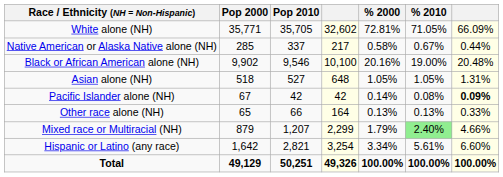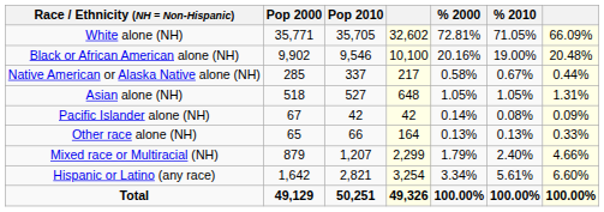rows swapped: Black or African American alone (NH) <-> Native American or Alaska Native alone (NH)
Pacific Islander alone (NH) | column 7: bold -> normal
Mixed race or Multiracial (NH) | % 2010: lightgreen background -> no background
